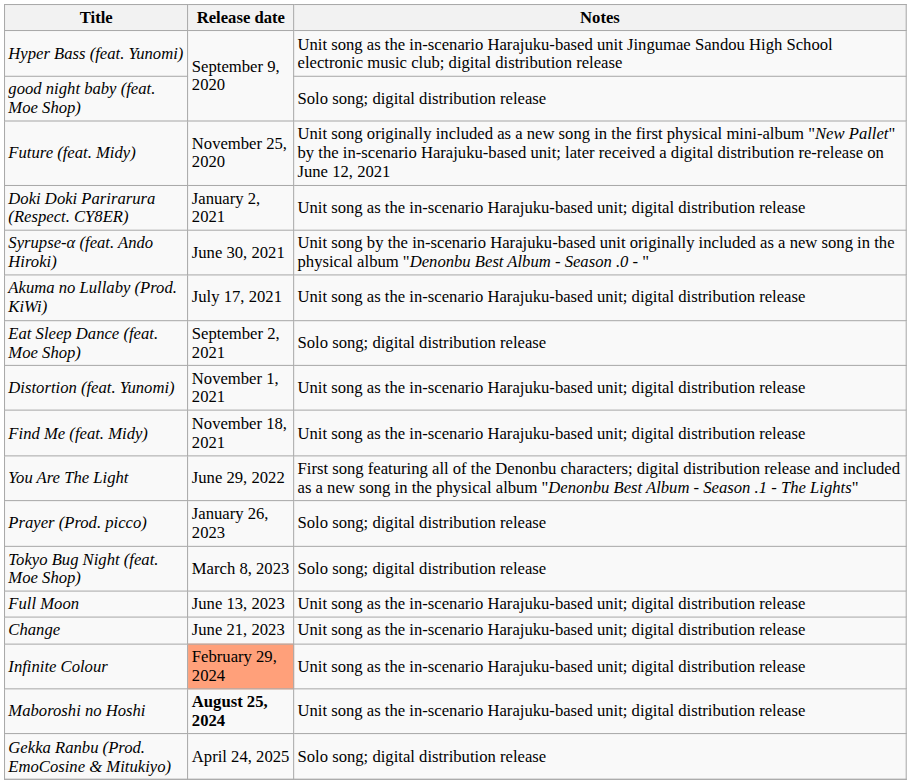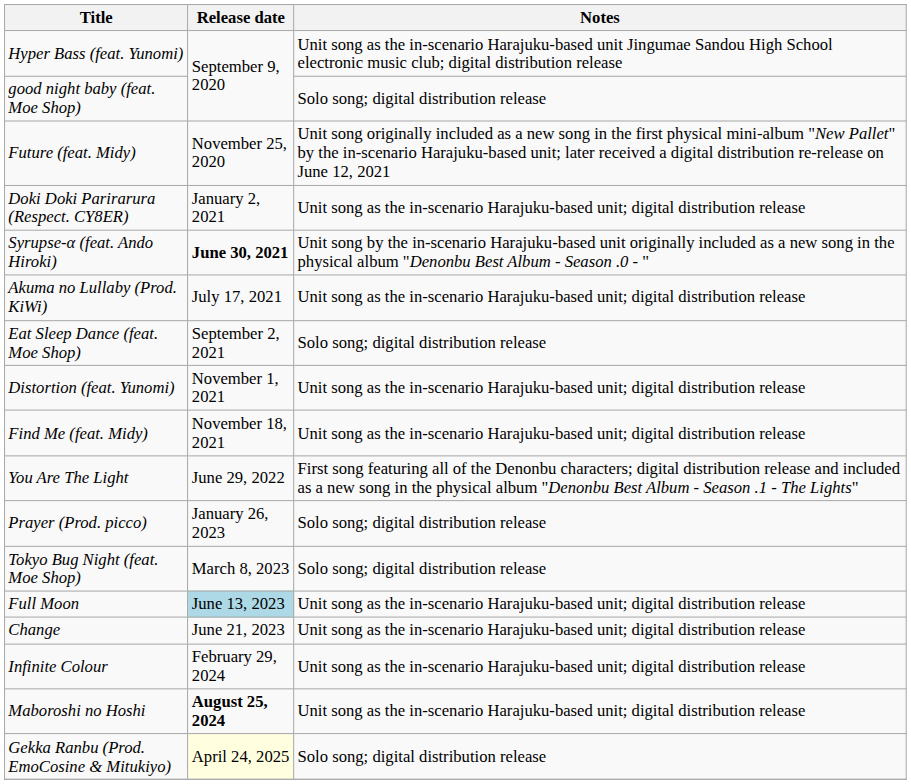Syrupse-α (feat. Ando Hiroki) | Release date: normal -> bold
Full Moon | Release date: no background -> lightblue background
Infinite Colour | Release date: lightsalmon background -> no background
Gekka Ranbu (Prod. EmoCosine & Mitukiyo) | Release date: no background -> lightyellow background
